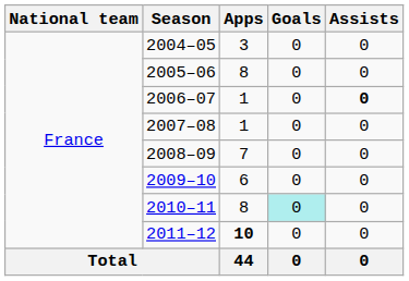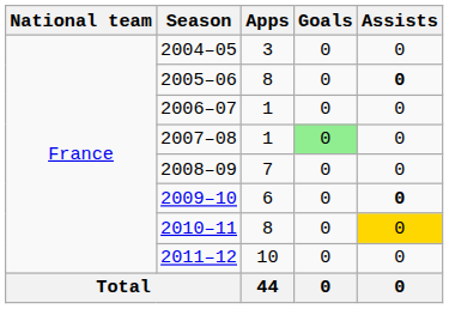2005–06 | Assists: normal -> bold
2006–07 | Assists: bold -> normal
2007–08 | Goals: no background -> lightgreen background
2009–10 | Assists: normal -> bold
2010–11 | Goals: paleturquoise background -> no background
2010–11 | Assists: no background -> gold background
2011–12 | Apps: bold -> normal
